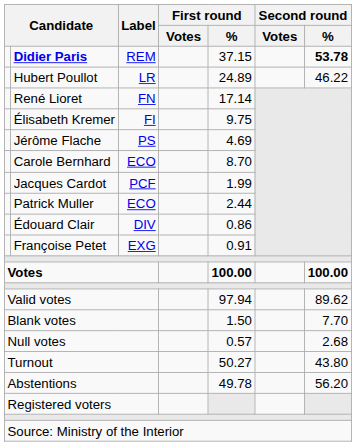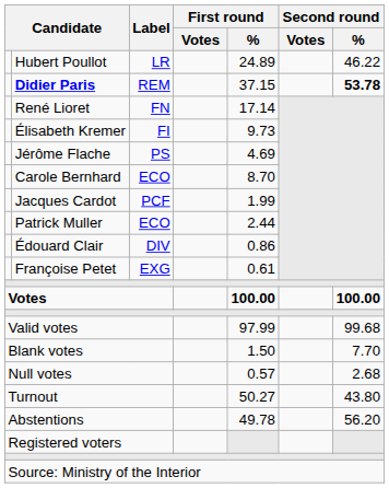rows swapped: Didier Paris <-> Hubert Poullot
Élisabeth Kremer | First round / %: 9.75 -> 9.73
Françoise Petet | First round / %: 0.91 -> 0.61
Valid votes | First round / %: 97.94 -> 97.99
Valid votes | Second round / %: 89.62 -> 99.68
